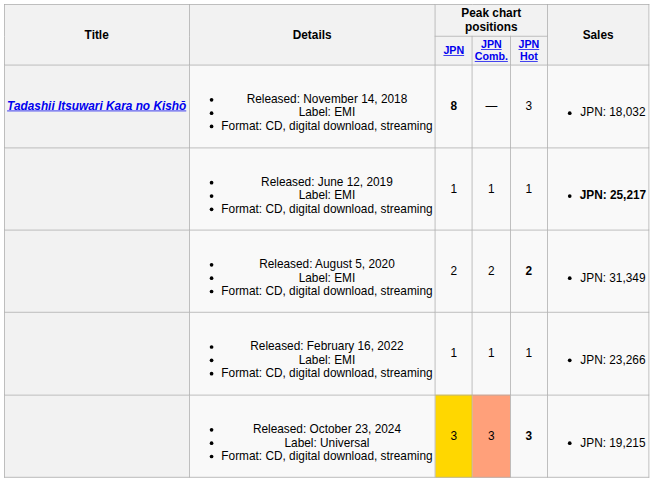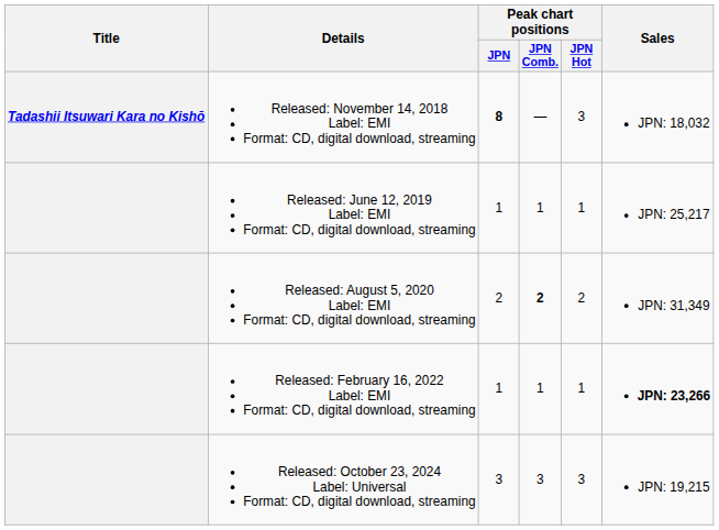row 4 | Sales: bold -> normal
row 5 | Peak chart positions / JPN Comb.: normal -> bold
row 5 | Peak chart positions / JPN Hot: bold -> normal
row 6 | Sales: normal -> bold
row 7 | Peak chart positions / JPN: gold background -> no background
row 7 | Peak chart positions / JPN Comb.: lightsalmon background -> no background
row 7 | Peak chart positions / JPN Hot: bold -> normal
